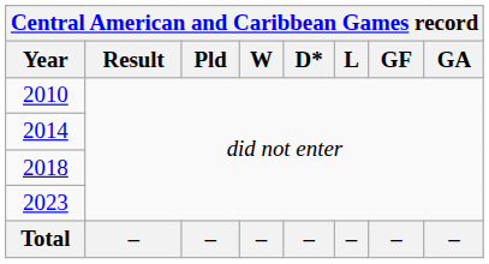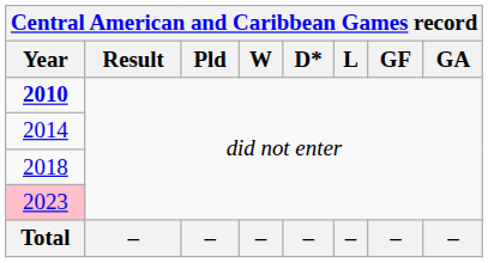2010 | Central American and Caribbean Games record / Year: normal -> bold
2023 | Central American and Caribbean Games record / Year: no background -> pink background
